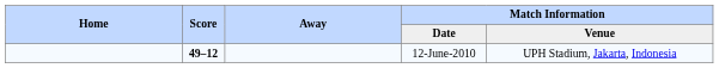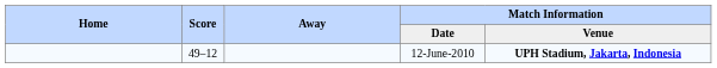12-June-2010 | Score: bold -> normal
12-June-2010 | Match Information / Venue: normal -> bold
